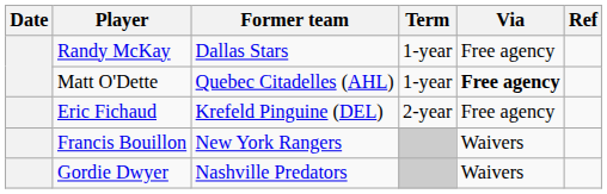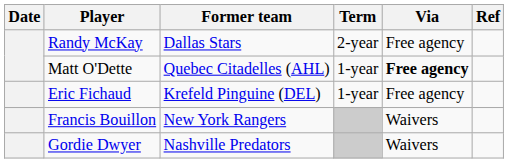Randy McKay | Term: 1-year -> 2-year
Eric Fichaud | Term: 2-year -> 1-year
